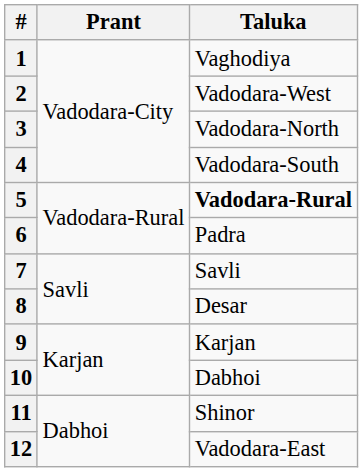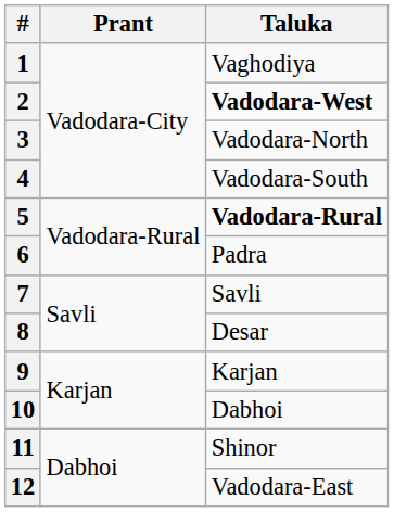2 | Taluka: normal -> bold
